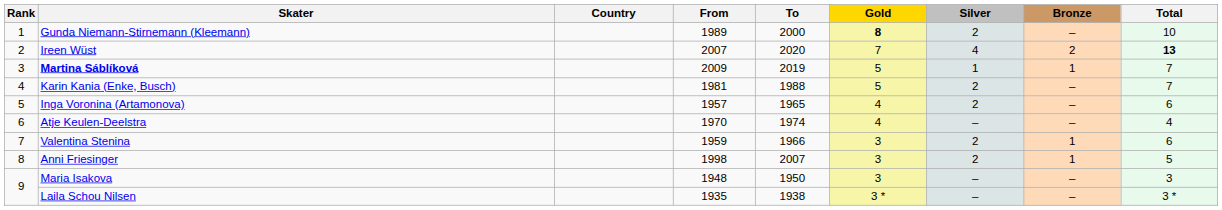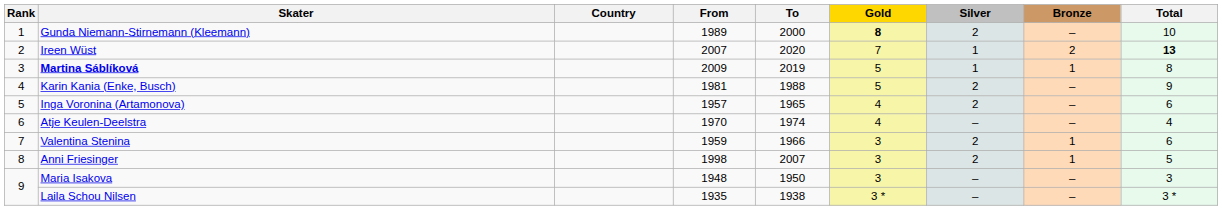Ireen Wüst | Silver: 4 -> 1
Martina Sáblíková | Total: 7 -> 8
Karin Kania (Enke, Busch) | Total: 7 -> 9
